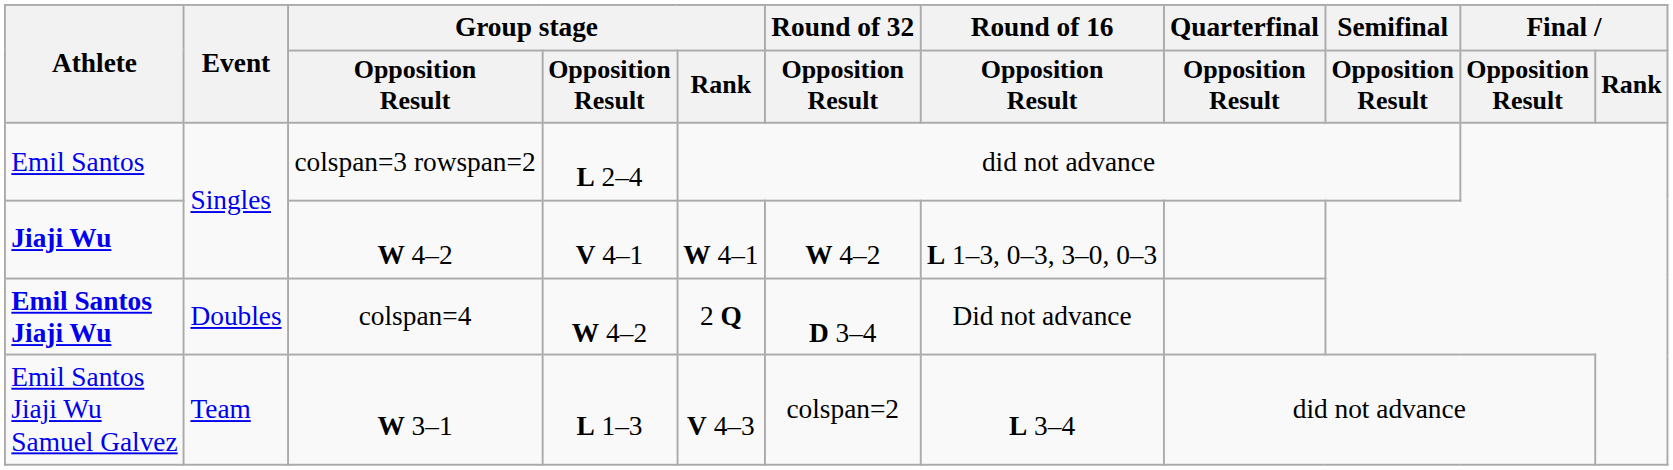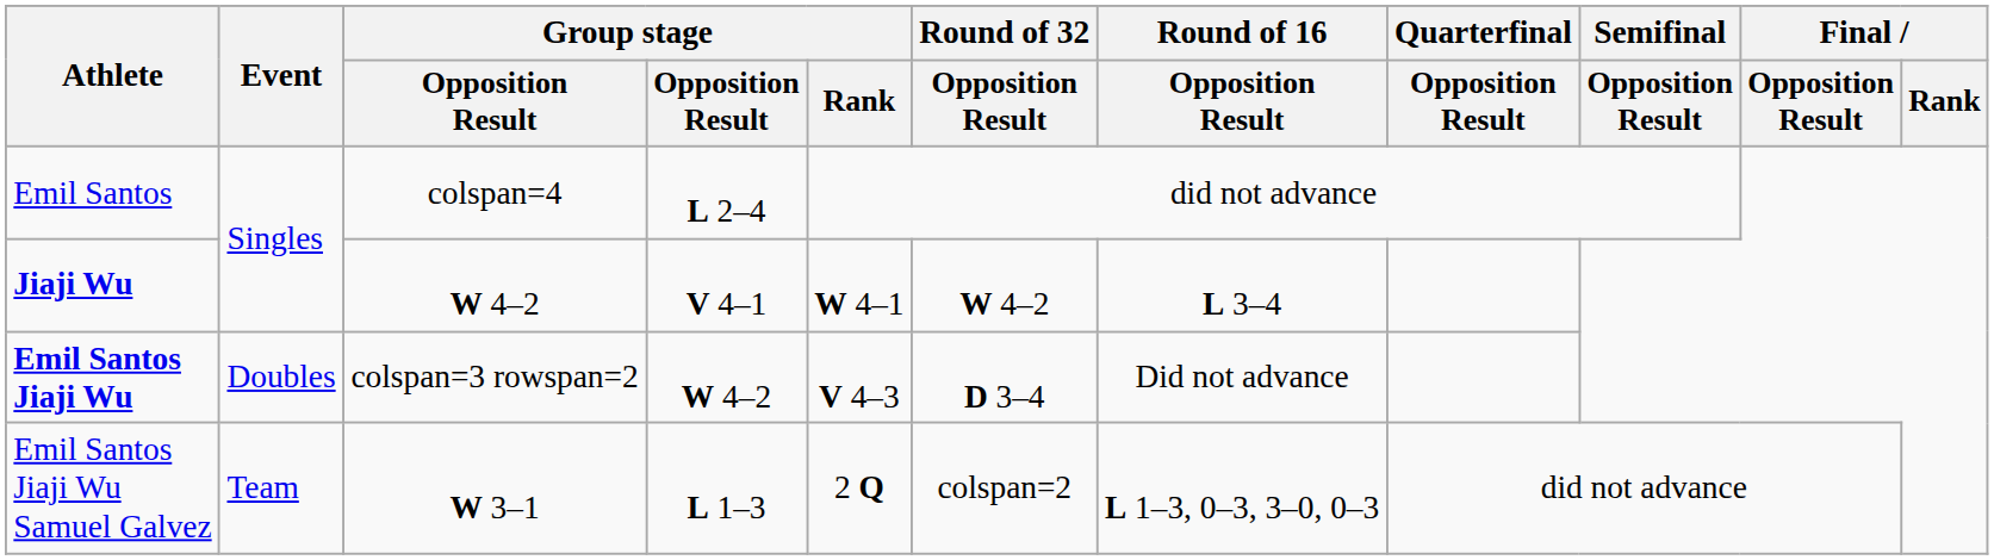Emil Santos | column 3: colspan=3 rowspan=2 -> colspan=4
Jiaji Wu | Round of 16 / Opposition Result: L 1–3, 0–3, 3–0, 0–3 -> L 3–4
Emil Santos Jiaji Wu | column 3: colspan=4 -> colspan=3 rowspan=2
Emil Santos Jiaji Wu | Group stage / Rank: 2 Q -> V 4–3
Emil Santos Jiaji Wu Samuel Galvez | Group stage / Rank: V 4–3 -> 2 Q
Emil Santos Jiaji Wu Samuel Galvez | Round of 16 / Opposition Result: L 3–4 -> L 1–3, 0–3, 3–0, 0–3
